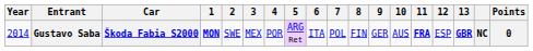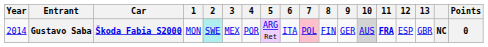Gustavo Saba | 1: bold -> normal
Gustavo Saba | 2: no background -> paleturquoise background
Gustavo Saba | 7: no background -> pink background
Gustavo Saba | 10: no background -> lightgrey background
Gustavo Saba | 13: bold -> normal
